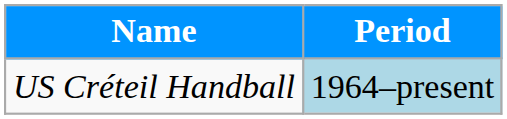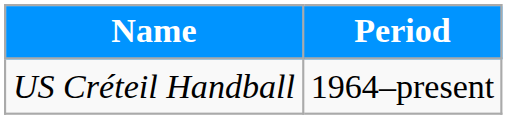US Créteil Handball | Period: lightblue background -> no background
